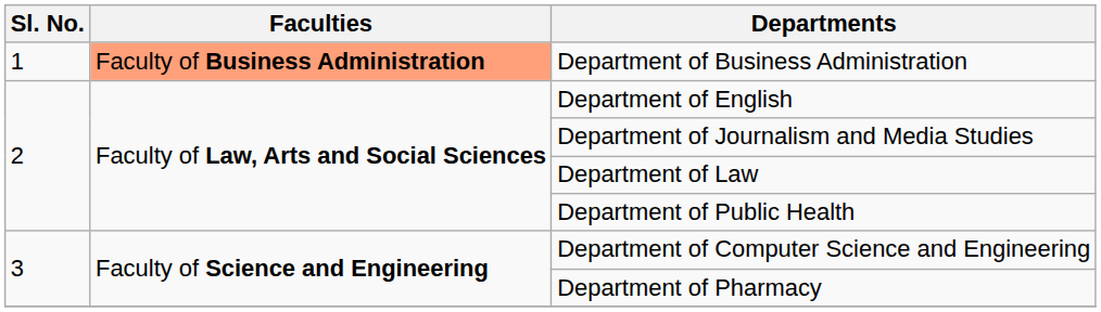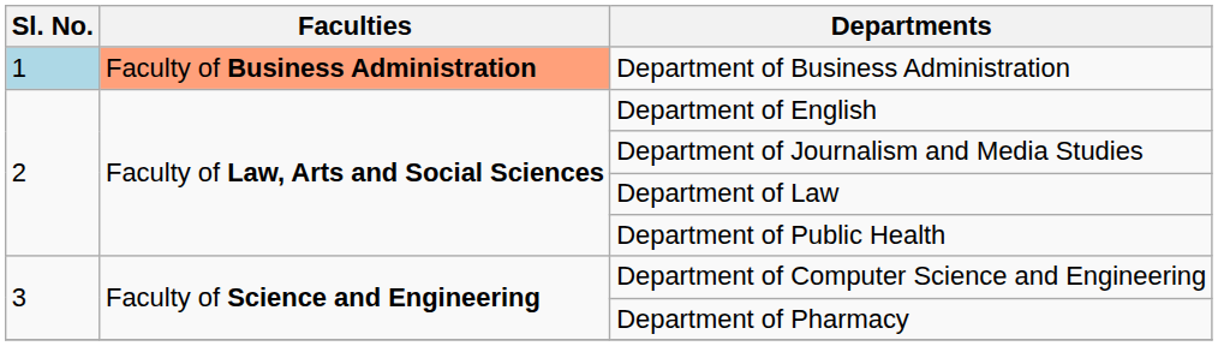Department of Business Administration | Sl. No.: no background -> lightblue background
